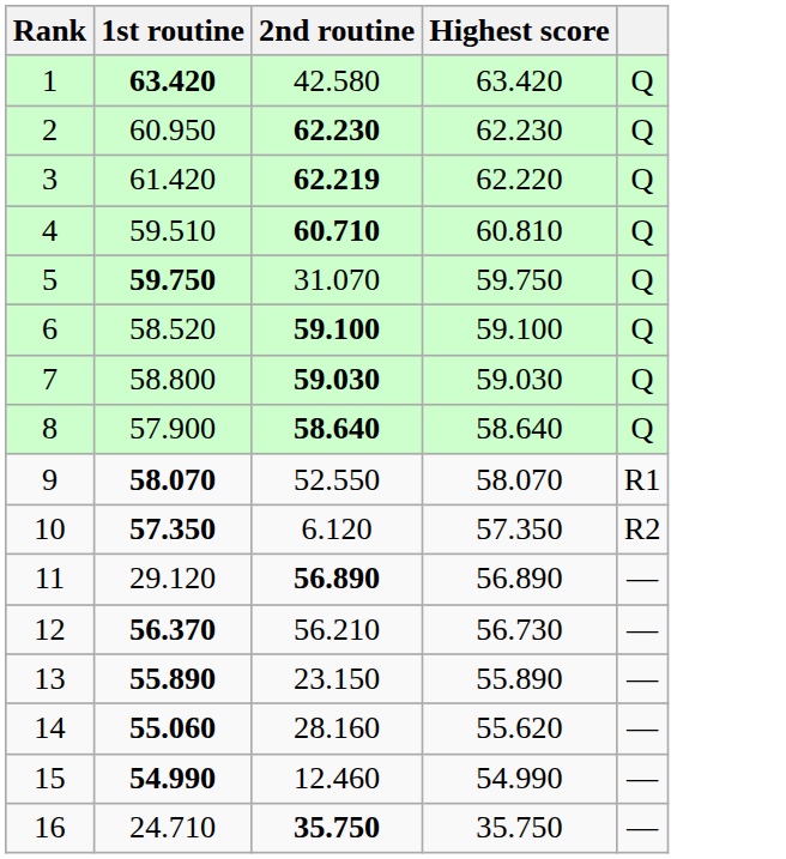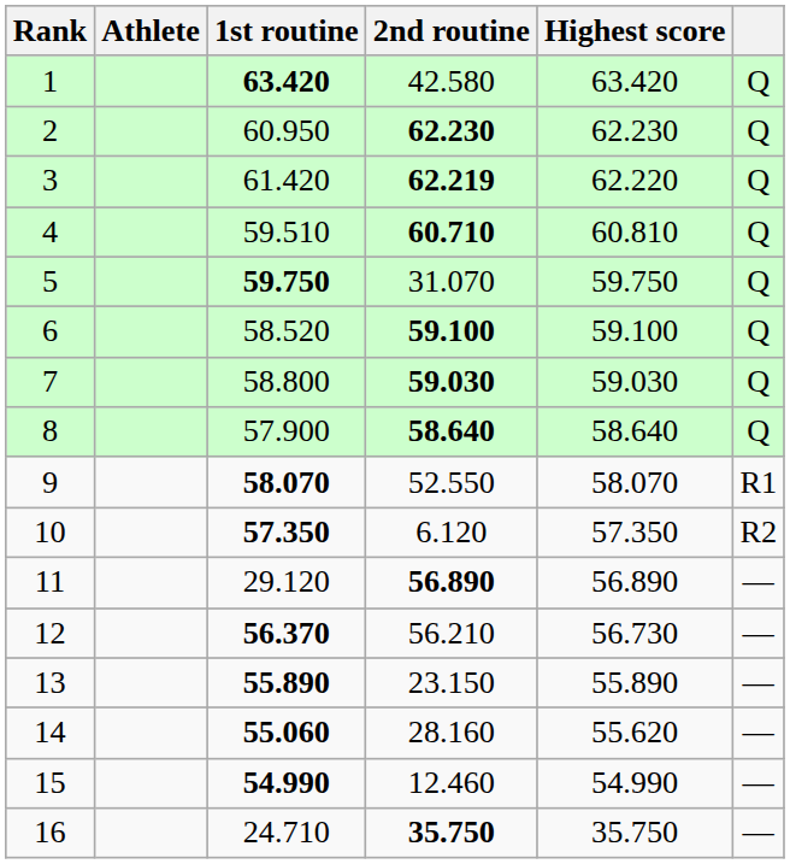+ column: Athlete
